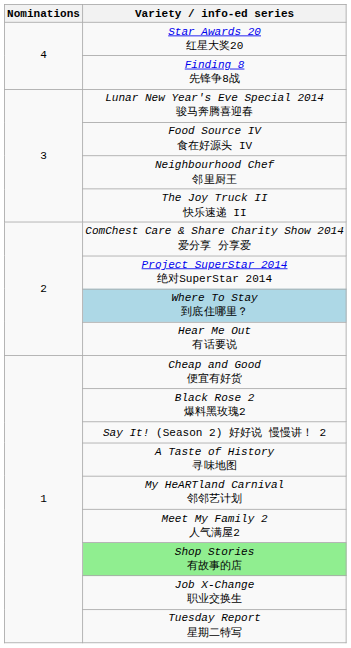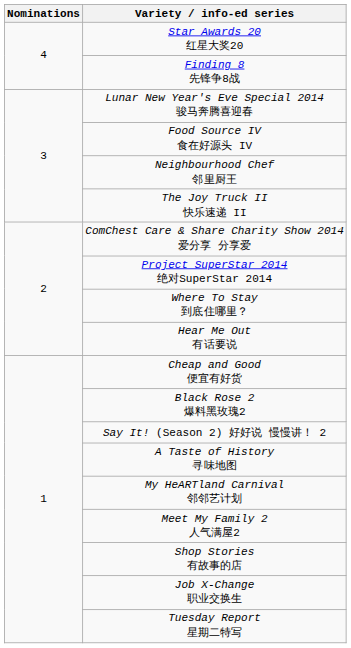Where To Stay 到底住哪里？ | Variety / info-ed series: lightblue background -> no background
Shop Stories 有故事的店 | Variety / info-ed series: lightgreen background -> no background
